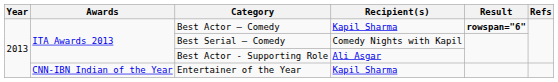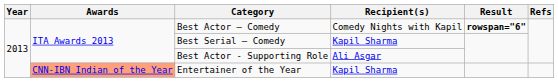Best Actor – Comedy | Recipient(s): Kapil Sharma -> Comedy Nights with Kapil
Best Serial – Comedy | Recipient(s): Comedy Nights with Kapil -> Kapil Sharma
Entertainer of the Year | Awards: no background -> lightsalmon background
